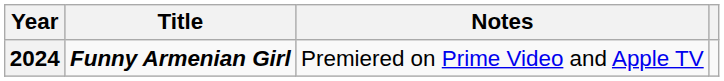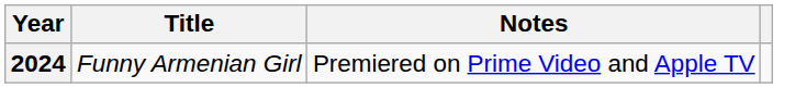2024 | Title: bold -> normal
